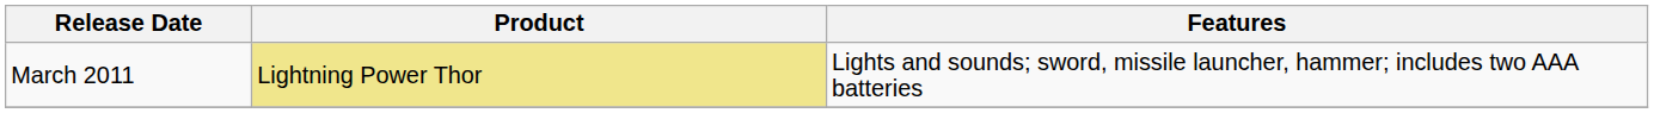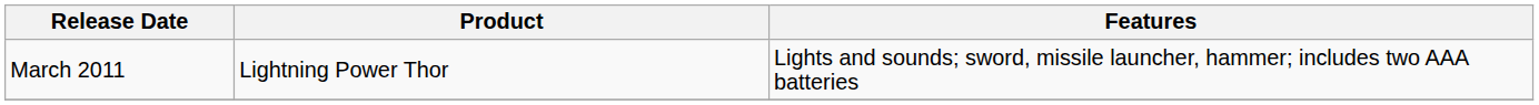March 2011 | Product: khaki background -> no background
